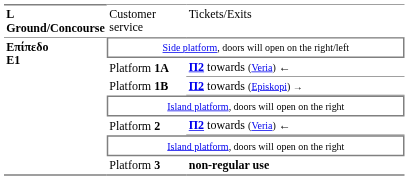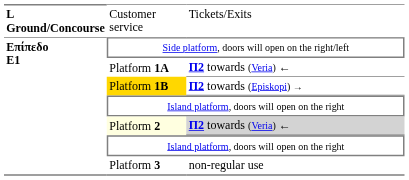Platform 1Β | column 2: no background -> gold background
Platform 2 | column 2: no background -> lightyellow background
Platform 2 | column 3: no background -> lightgrey background
Platform 3 | column 3: bold -> normal
